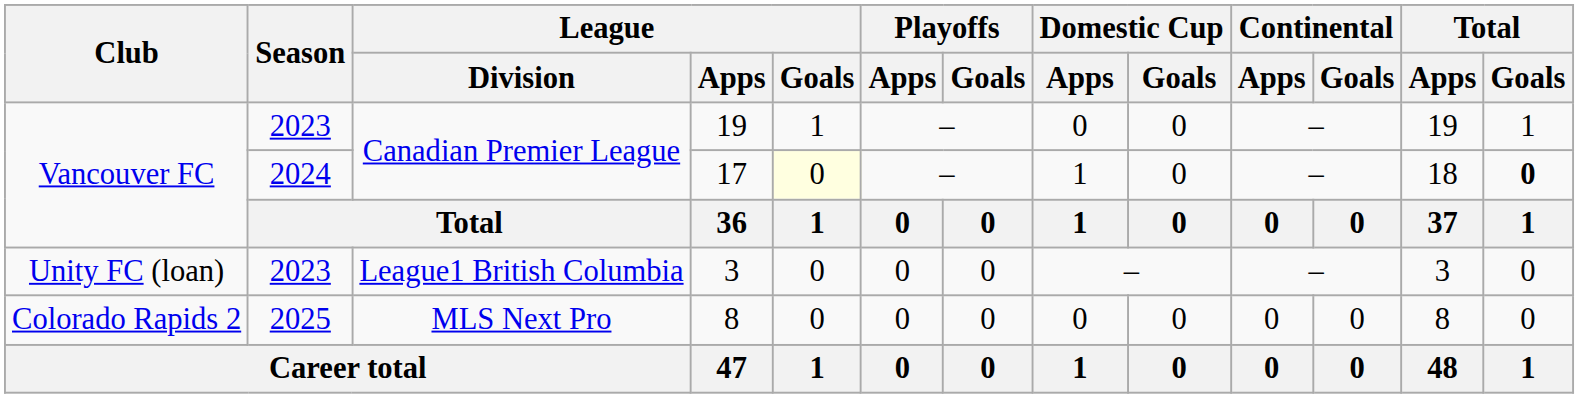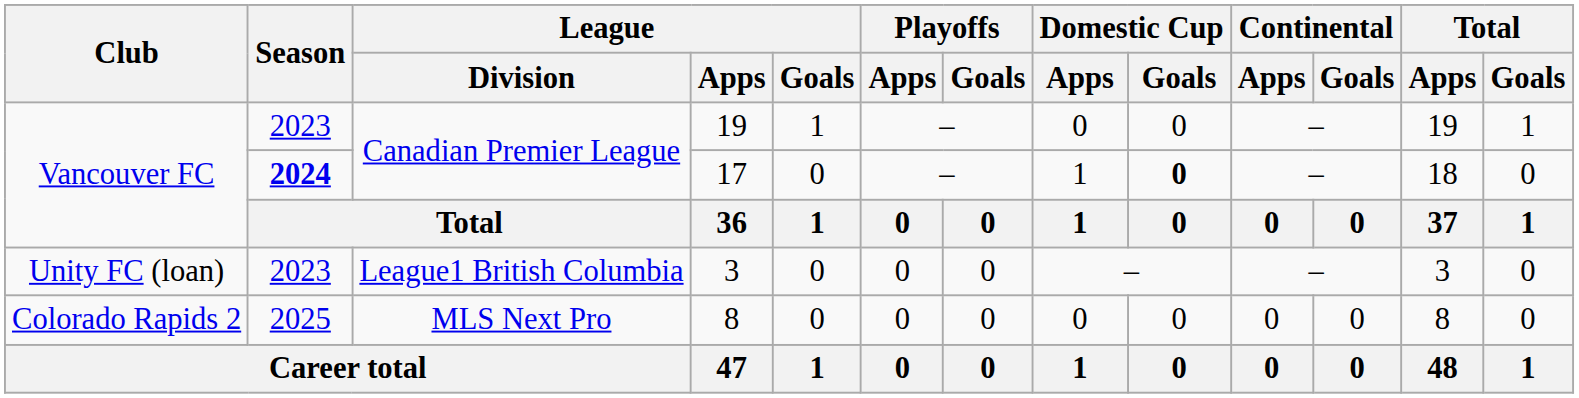17 | Season: normal -> bold
17 | League / Goals: lightyellow background -> no background
17 | Domestic Cup / Goals: normal -> bold
17 | Total / Goals: bold -> normal
